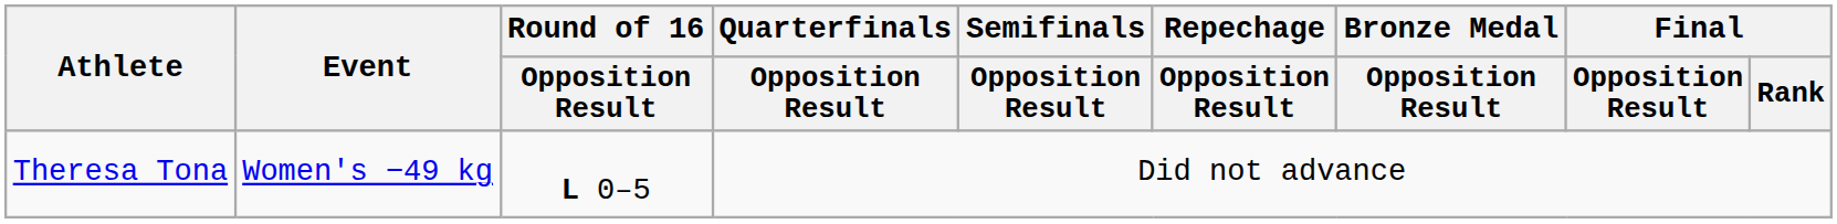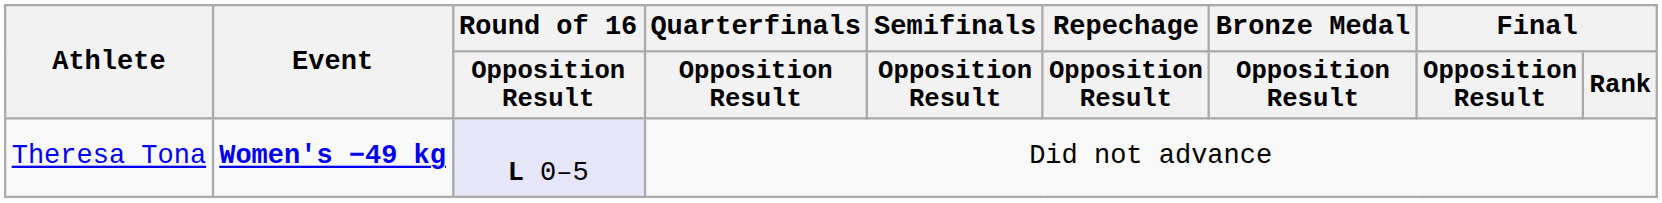Theresa Tona | Event: normal -> bold
Theresa Tona | Round of 16 / Opposition Result: no background -> lavender background
